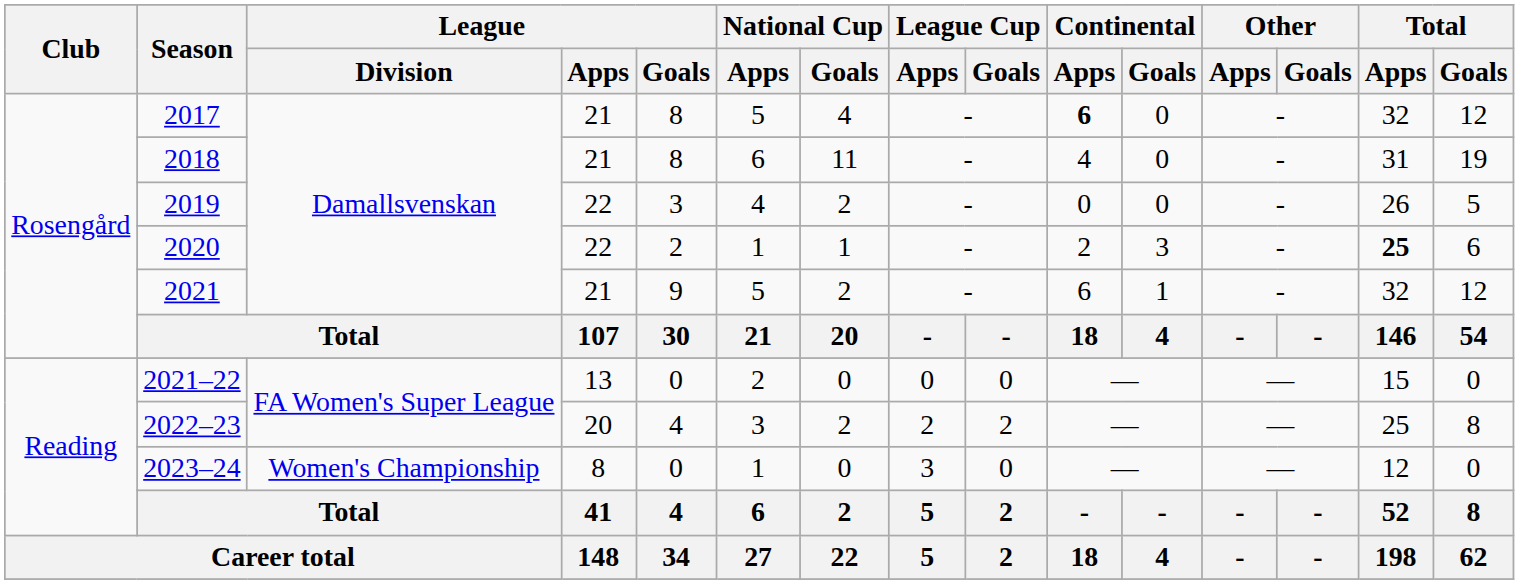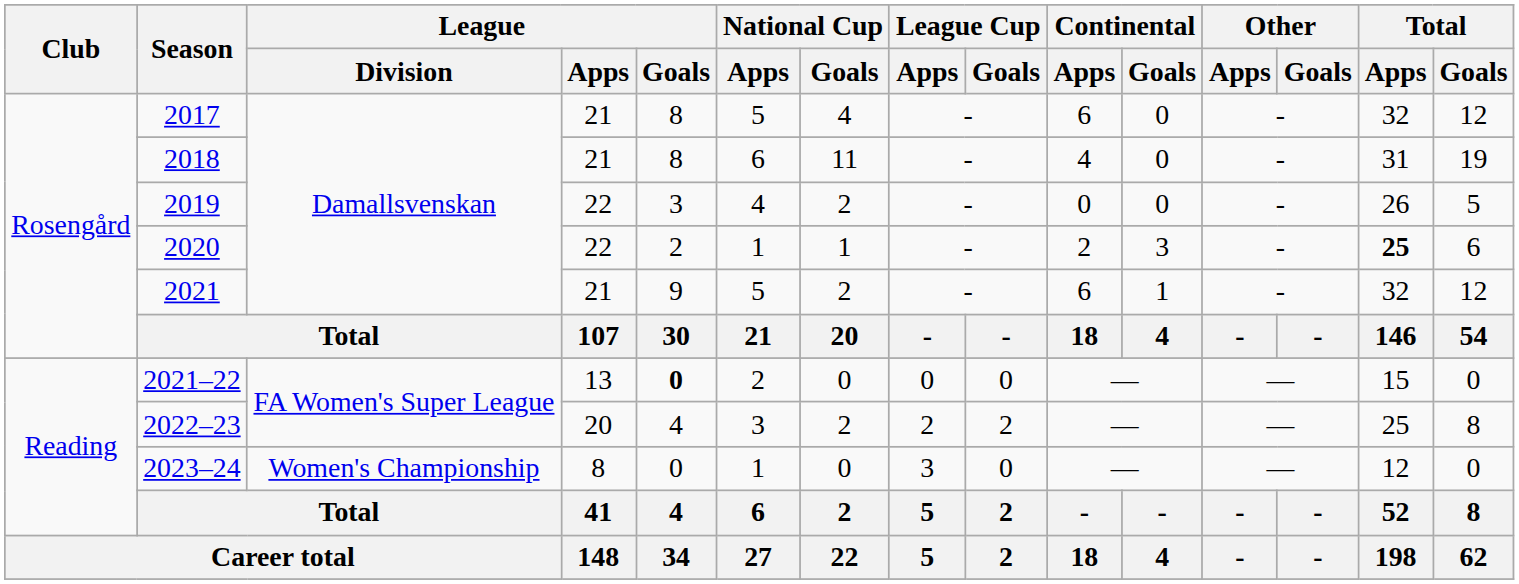2017 | Continental / Apps: bold -> normal
2021–22 | League / Goals: normal -> bold
